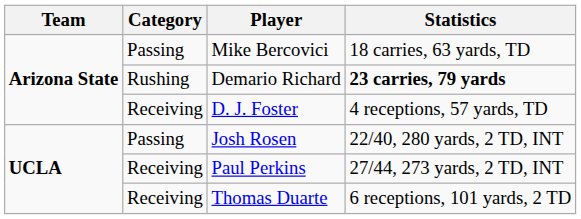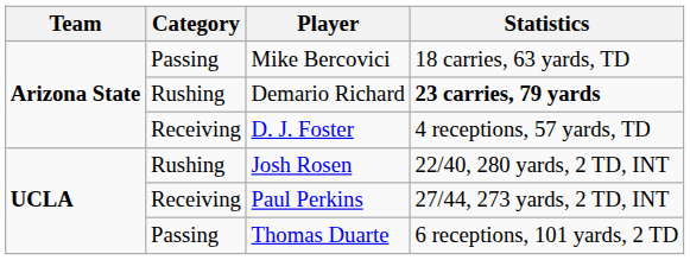Josh Rosen | Category: Passing -> Rushing
Thomas Duarte | Category: Receiving -> Passing
